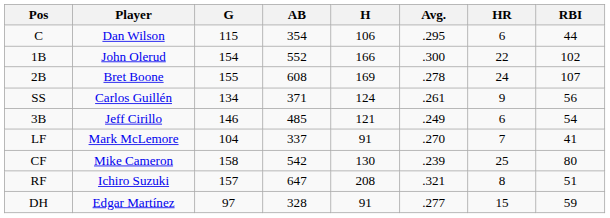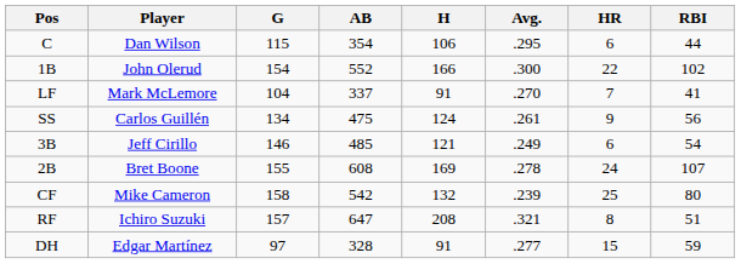rows swapped: 2B <-> LF
SS | AB: 371 -> 475
CF | H: 130 -> 132
